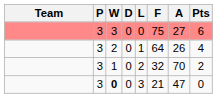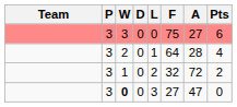row 3 | A: 26 -> 28
row 4 | A: 70 -> 72
row 5 | F: 21 -> 27
